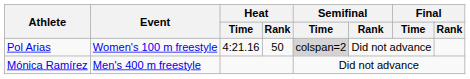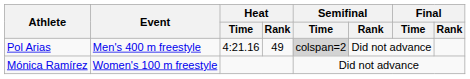Pol Arias | Event: Women's 100 m freestyle -> Men's 400 m freestyle
Pol Arias | Heat / Rank: 50 -> 49
Mónica Ramírez | Event: Men's 400 m freestyle -> Women's 100 m freestyle
